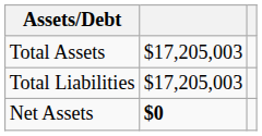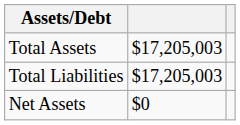Net Assets | column 2: bold -> normal
